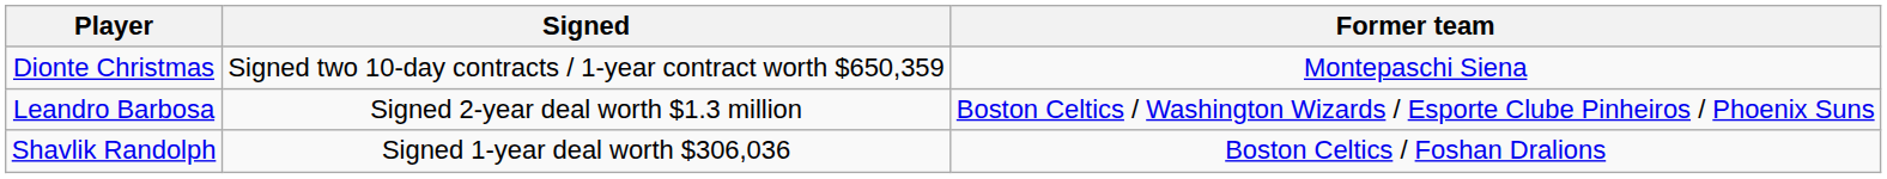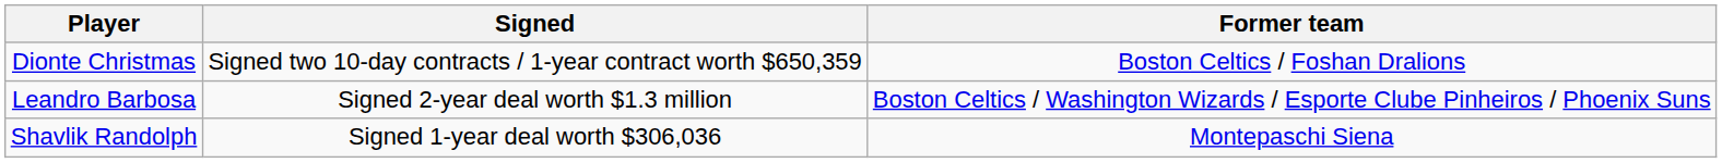Dionte Christmas | Former team: Montepaschi Siena -> Boston Celtics / Foshan Dralions
Shavlik Randolph | Former team: Boston Celtics / Foshan Dralions -> Montepaschi Siena
